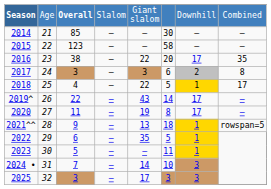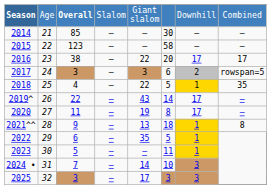2016 | column 8: 35 -> 17
2017 | column 8: 8 -> rowspan=5
2018 | column 8: 17 -> 35
2021^^ | column 8: rowspan=5 -> 8
